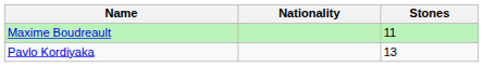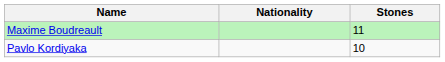Pavlo Kordiyaka | Stones: 13 -> 10
